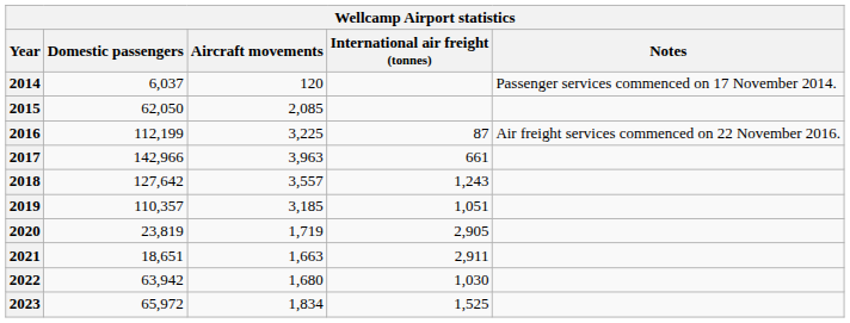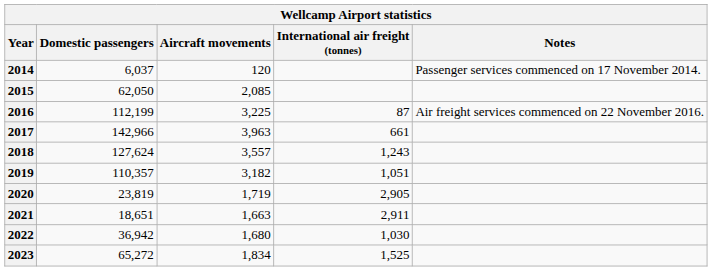2018 | Domestic passengers: 127,642 -> 127,624
2019 | Aircraft movements: 3,185 -> 3,182
2022 | Domestic passengers: 63,942 -> 36,942
2023 | Domestic passengers: 65,972 -> 65,272
